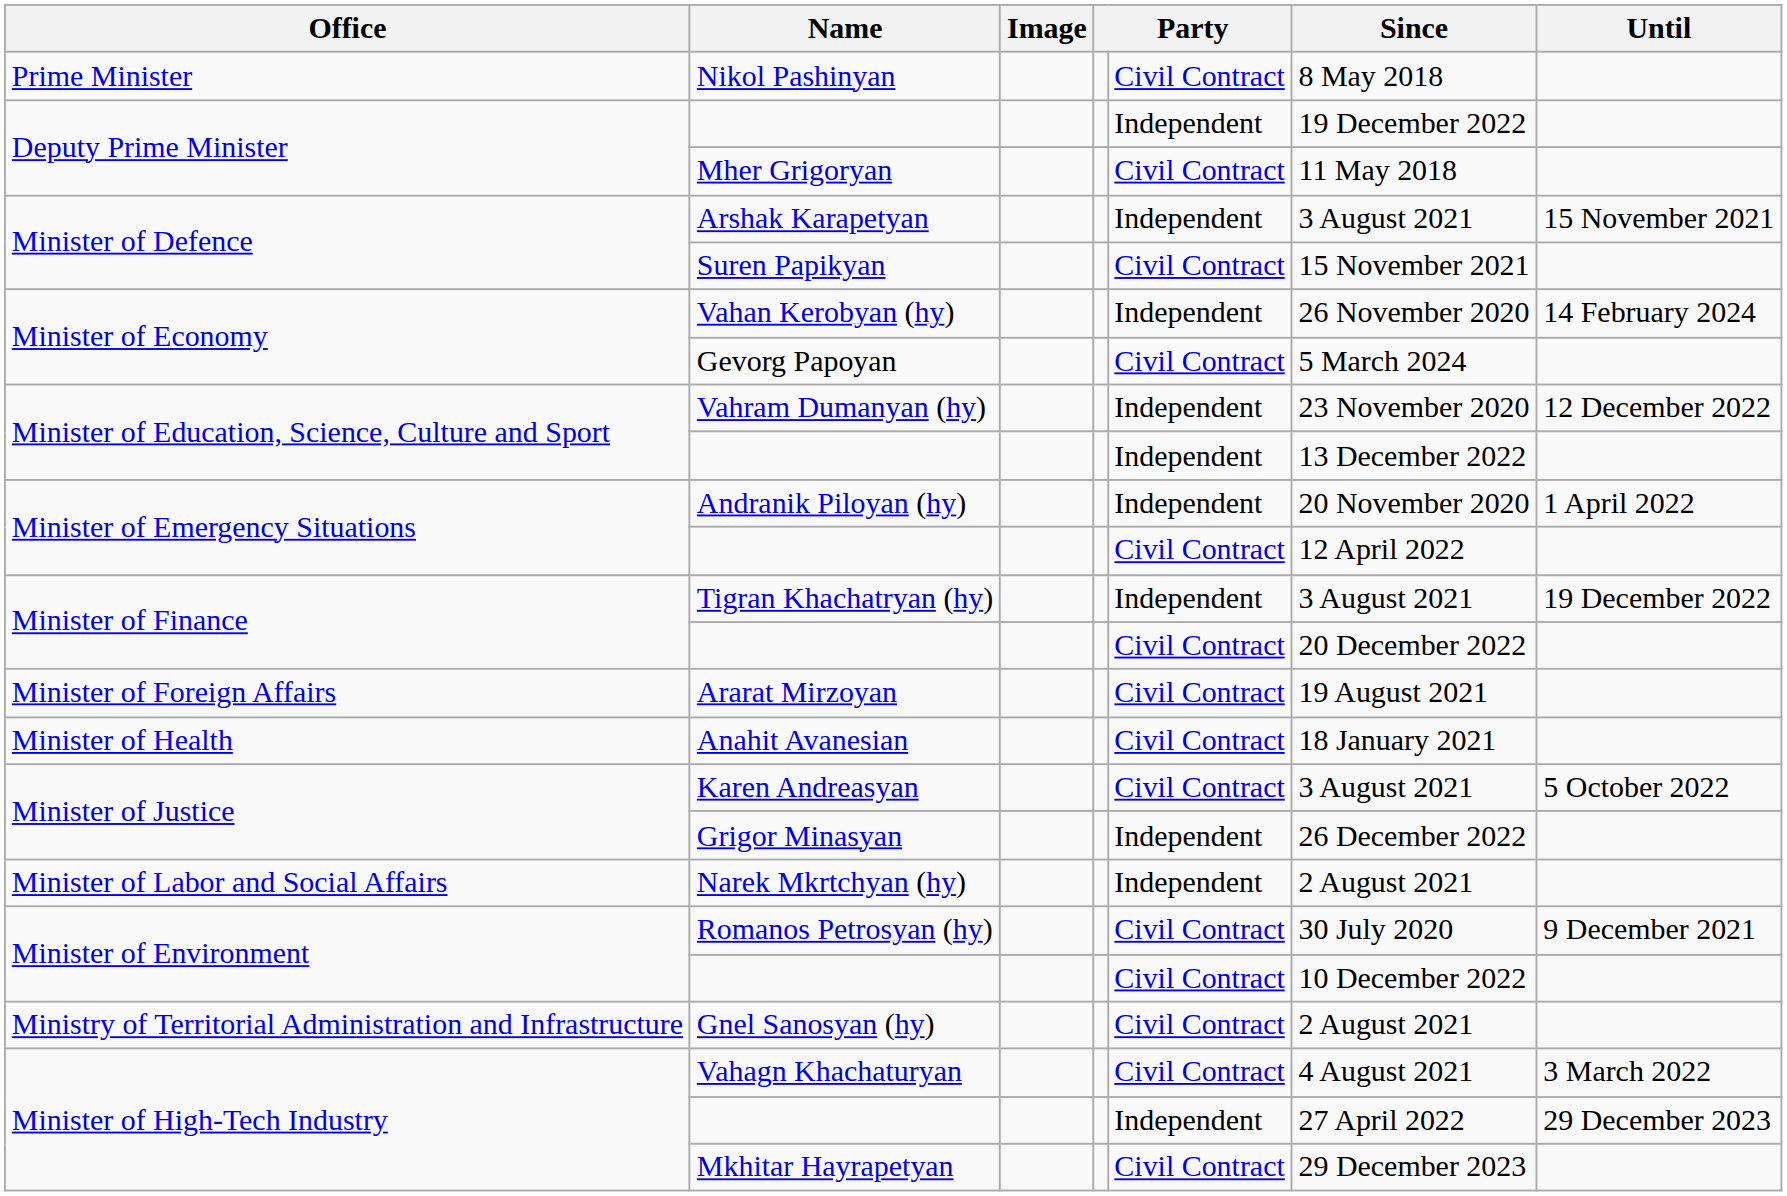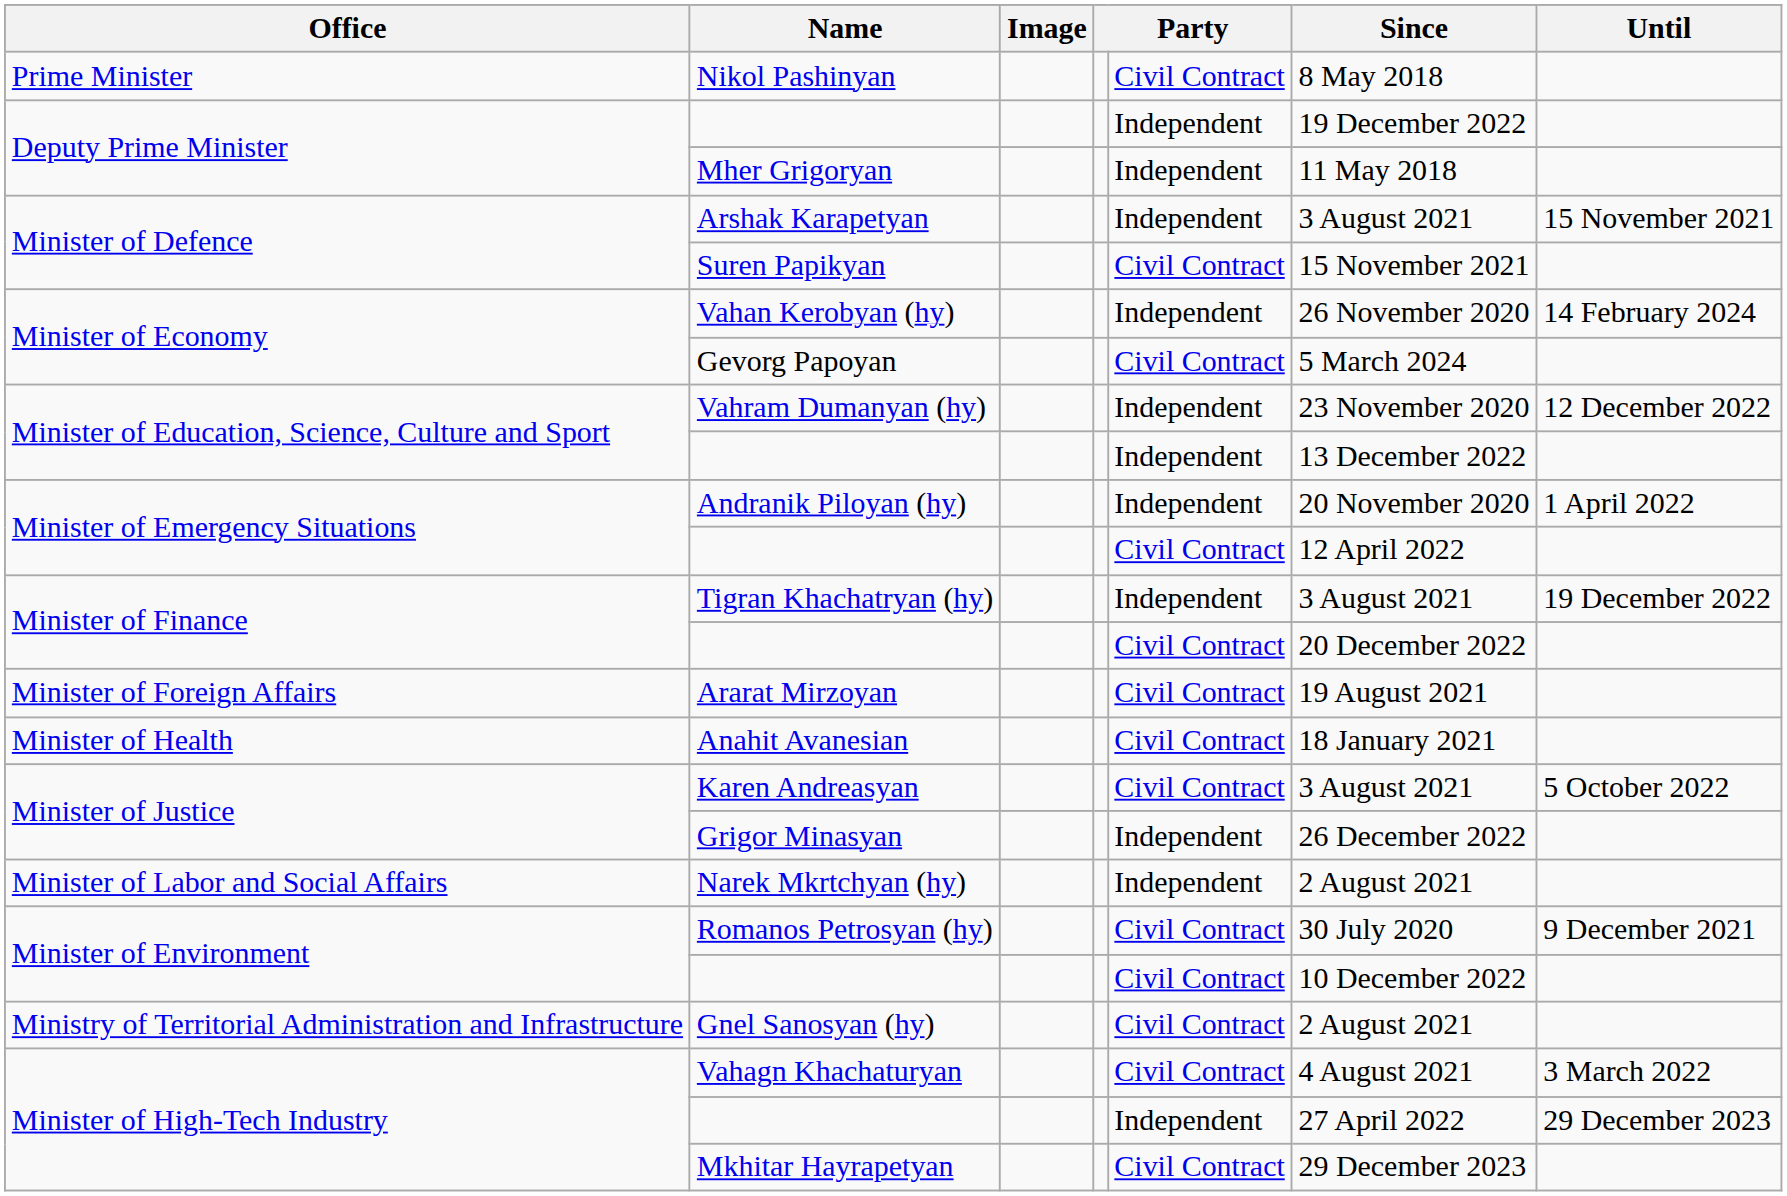Mher Grigoryan | column 5: Civil Contract -> Independent
